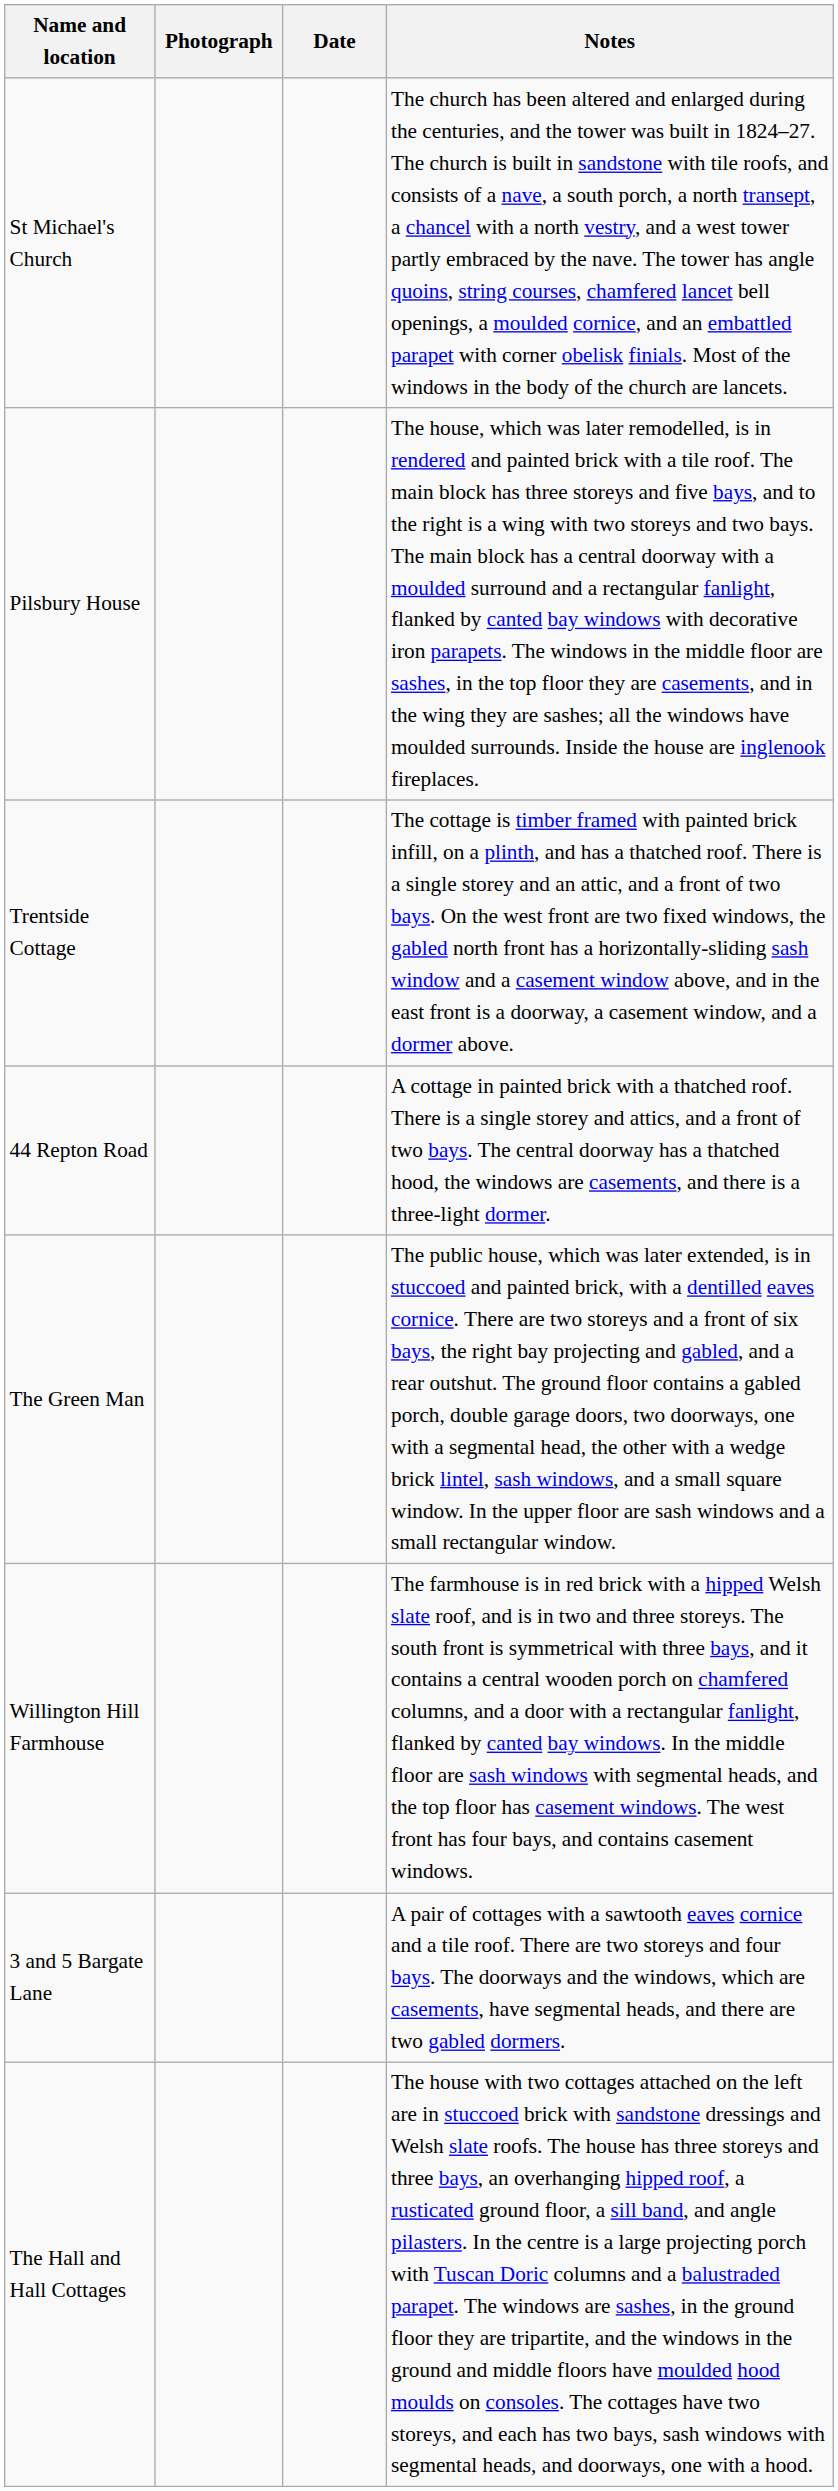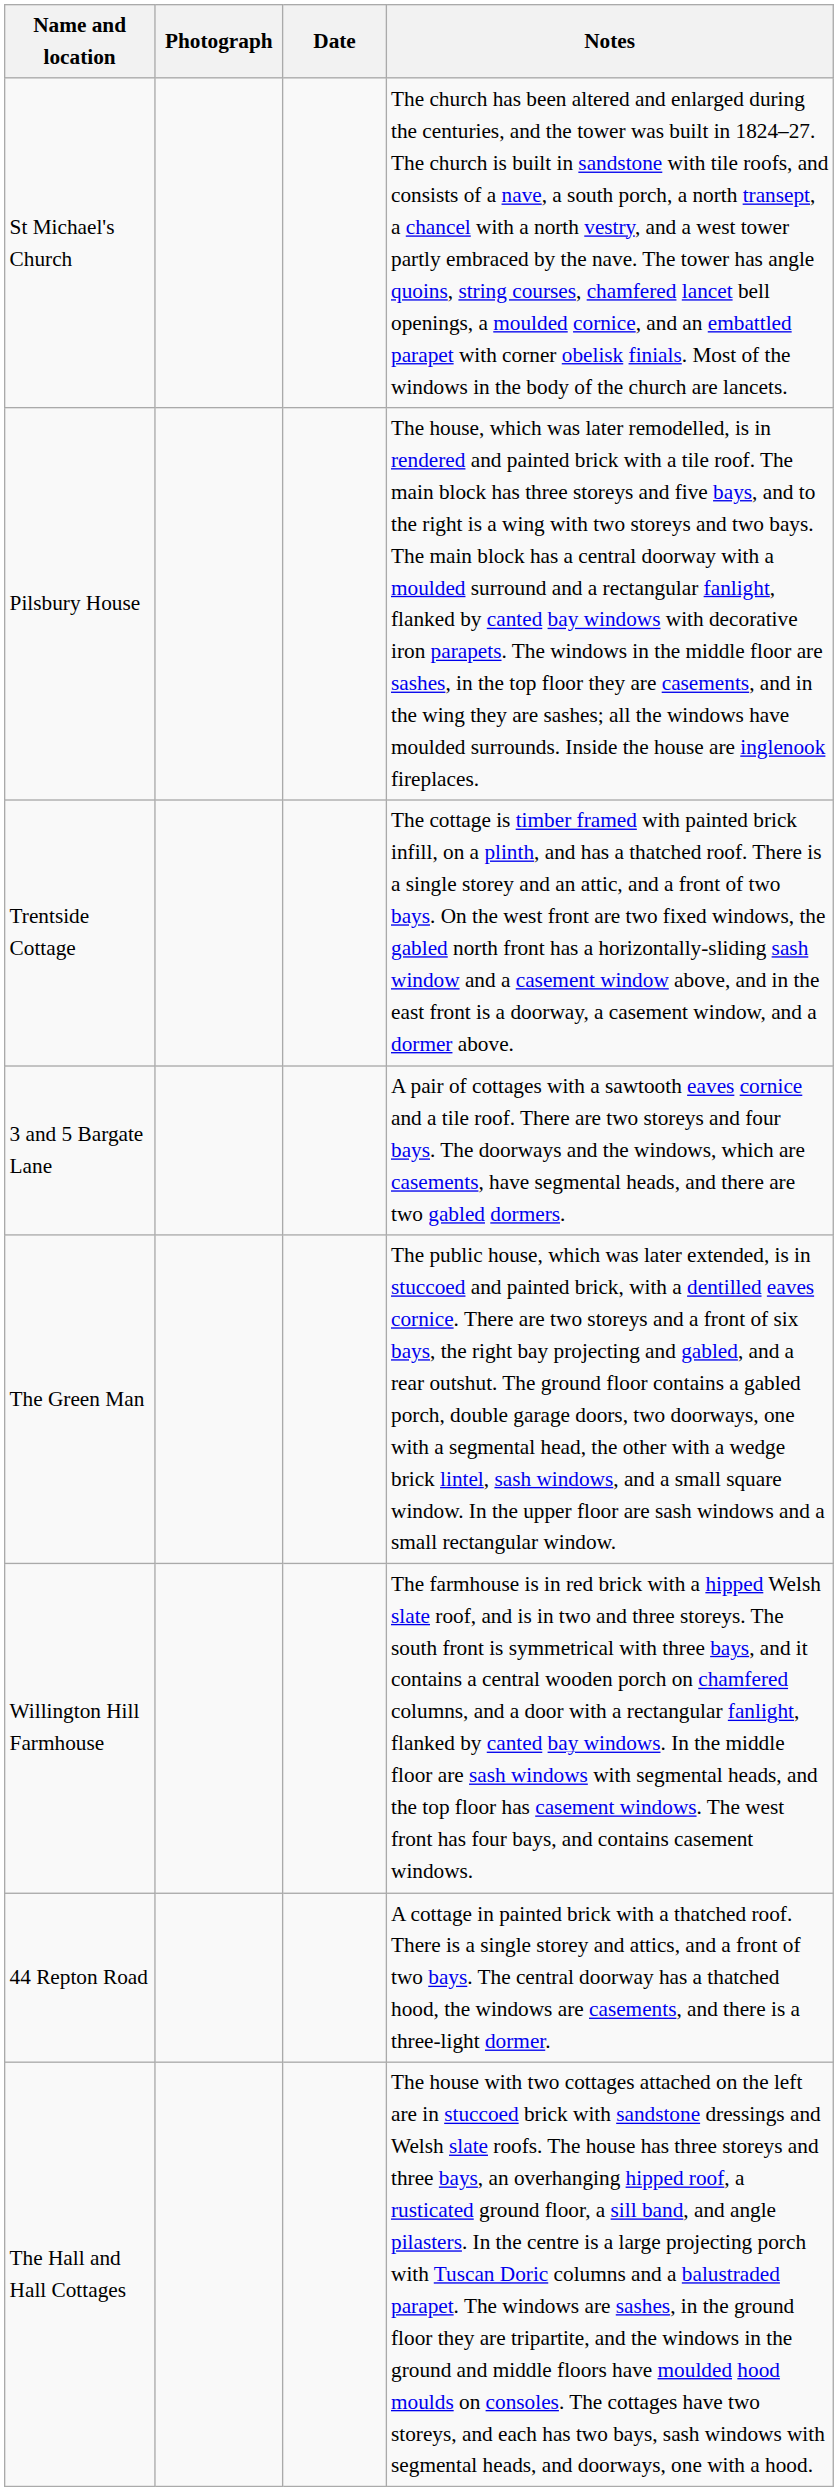rows swapped: 44 Repton Road <-> 3 and 5 Bargate Lane
